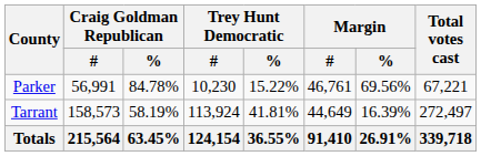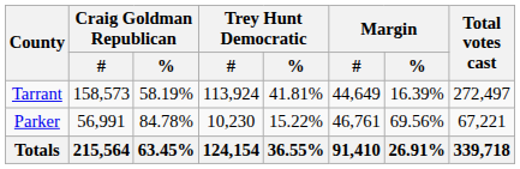rows swapped: Parker <-> Tarrant
